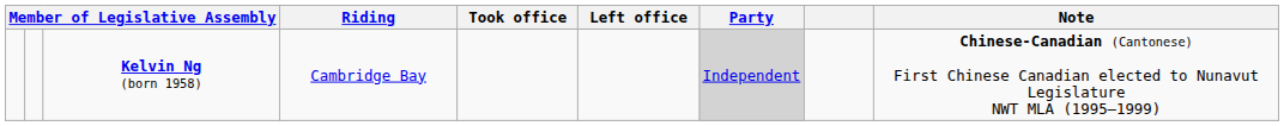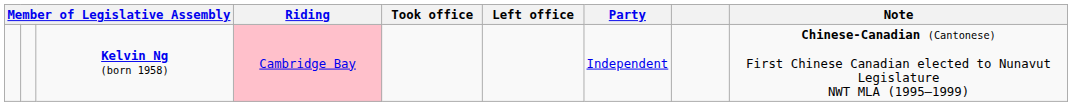Kelvin Ng (born 1958) | Riding: no background -> pink background
Kelvin Ng (born 1958) | Party: lightgrey background -> no background
